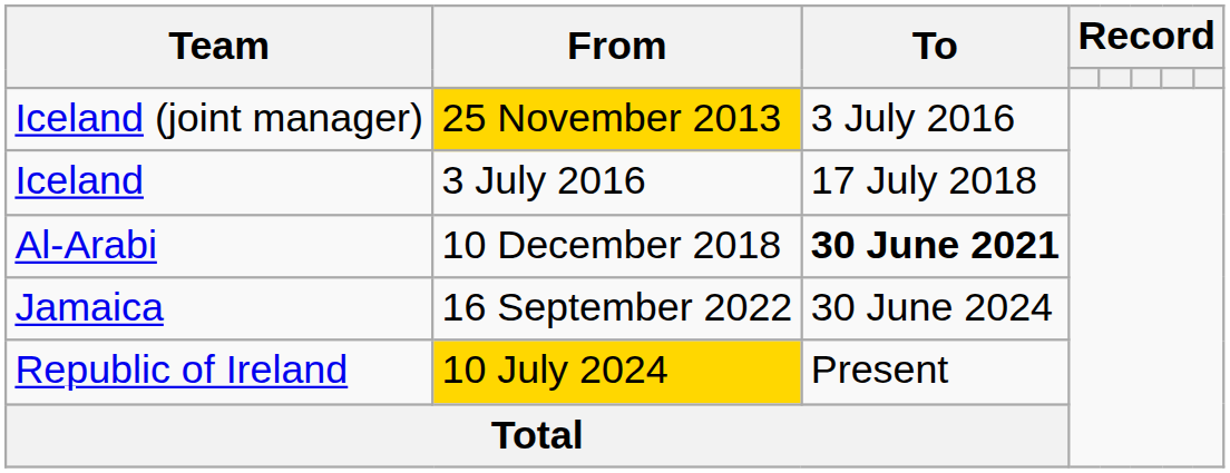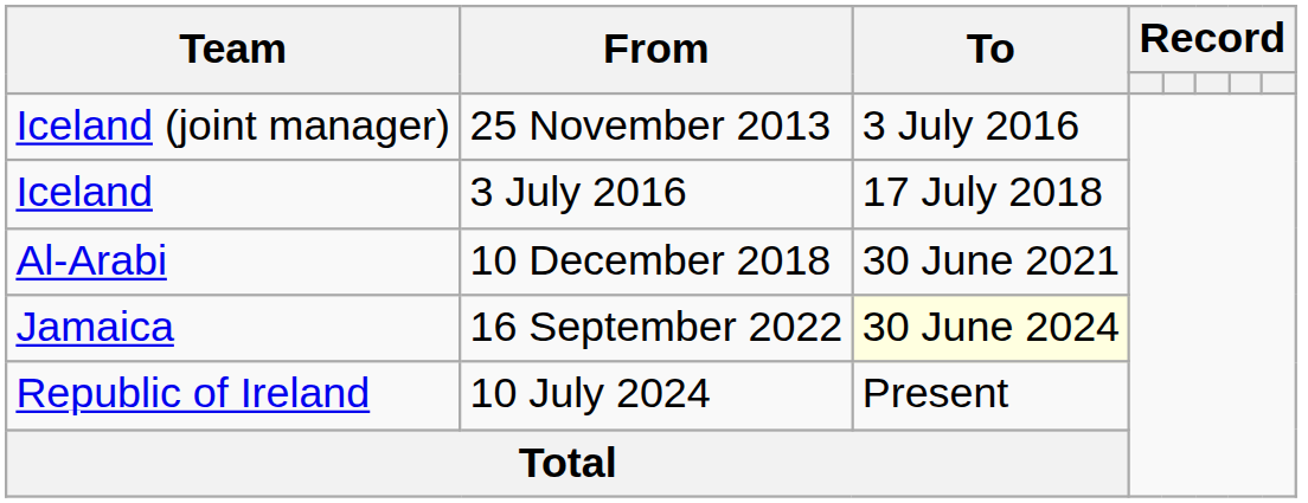Iceland (joint manager) | From: gold background -> no background
Al-Arabi | To: bold -> normal
Jamaica | To: no background -> lightyellow background
Republic of Ireland | From: gold background -> no background
